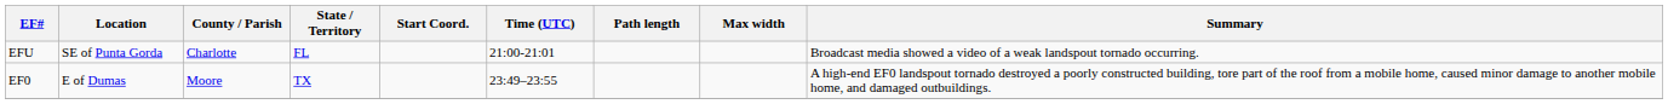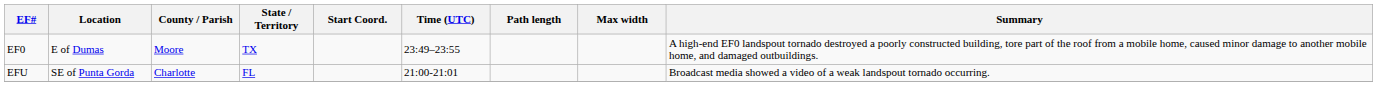rows swapped: EFU <-> EF0
